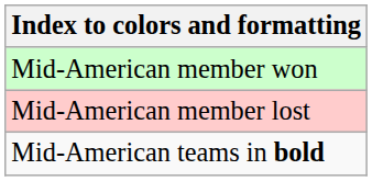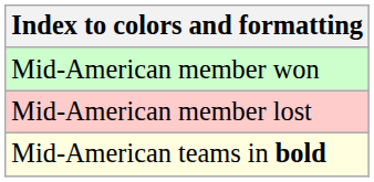row 4 | column 1: no background -> lightyellow background
